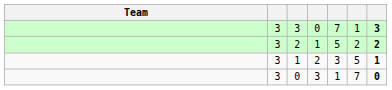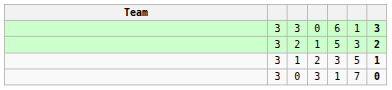row 2 | column 5: 7 -> 6
row 3 | column 6: 2 -> 3
